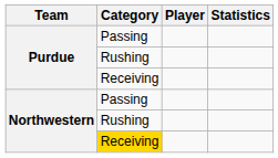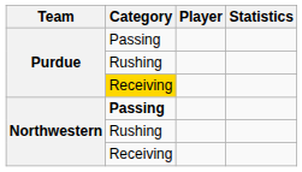Purdue / Receiving | Category: no background -> gold background
Northwestern / Passing | Category: normal -> bold
Northwestern / Receiving | Category: gold background -> no background
